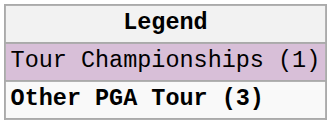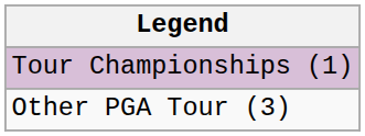row 3 | column 1: bold -> normal
